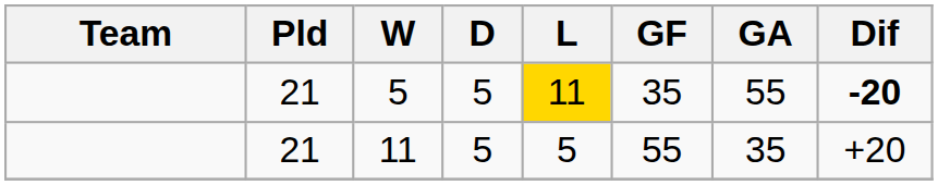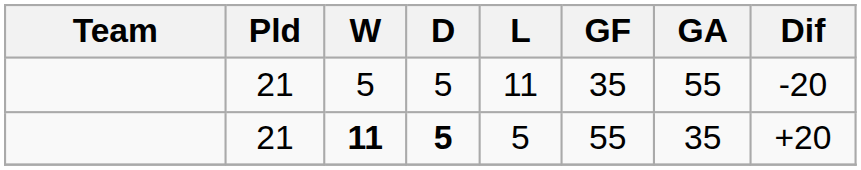row 2 | L: gold background -> no background
row 2 | Dif: bold -> normal
row 3 | W: normal -> bold
row 3 | D: normal -> bold
